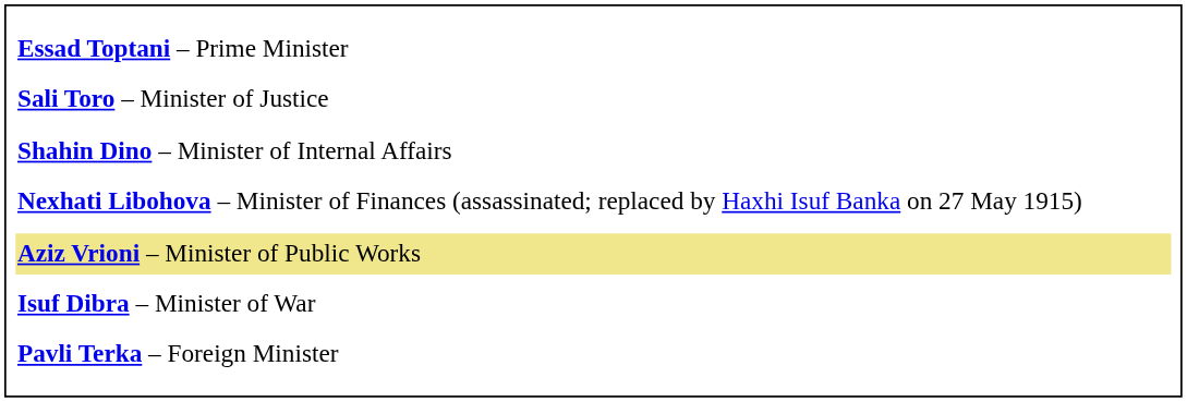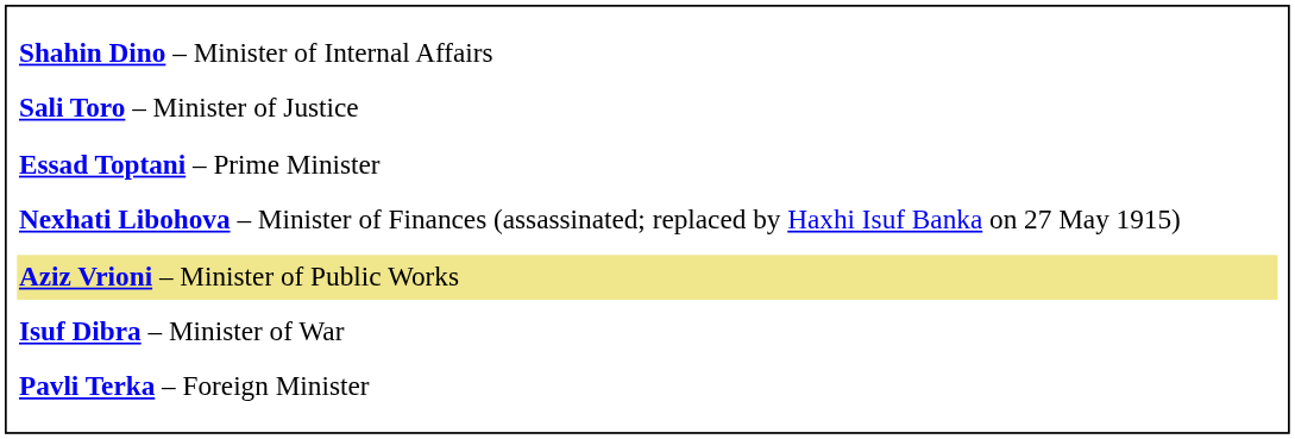row 1 | column 1: Essad Toptani – Prime Minister -> Shahin Dino – Minister of Internal Affairs
row 3 | column 1: Shahin Dino – Minister of Internal Affairs -> Essad Toptani – Prime Minister
